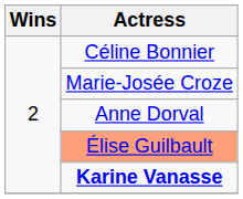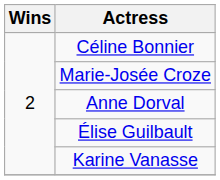Élise Guilbault | Actress: lightsalmon background -> no background
Karine Vanasse | Actress: bold -> normal
